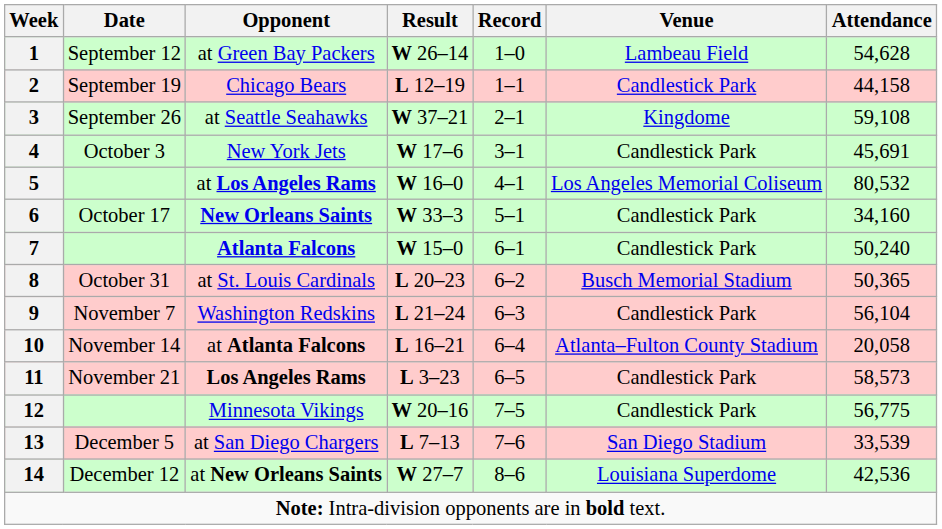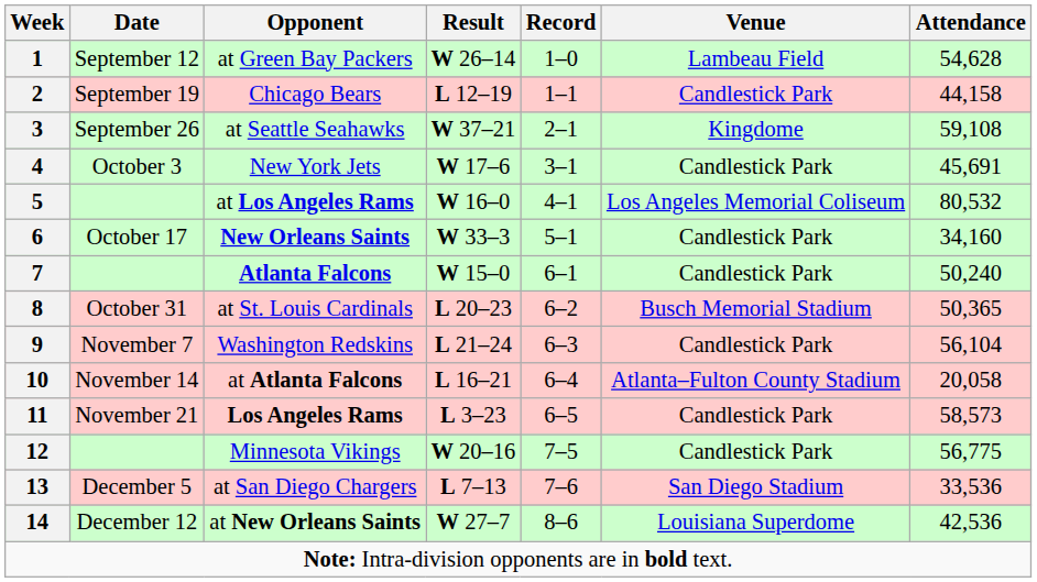13 | Attendance: 33,539 -> 33,536
